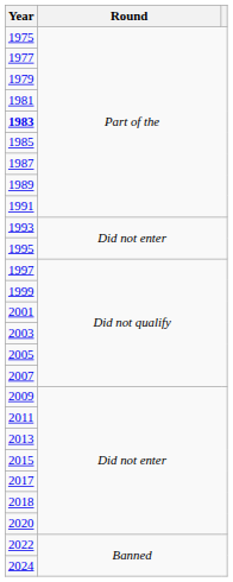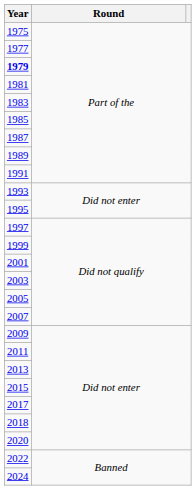1979 | Year: normal -> bold
1983 | Year: bold -> normal
